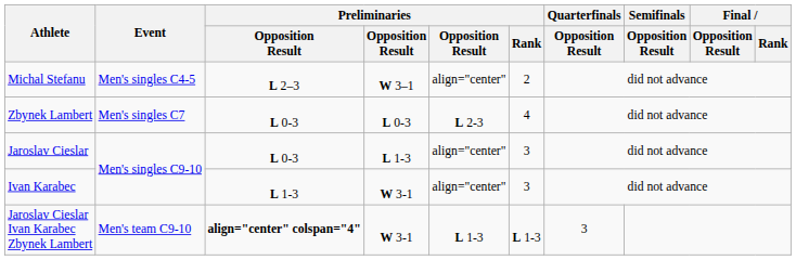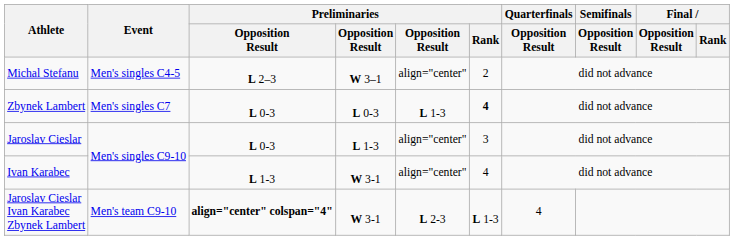Zbynek Lambert | column 5: L 2-3 -> L 1-3
Zbynek Lambert | Preliminaries / Rank: normal -> bold
Ivan Karabec | Preliminaries / Rank: 3 -> 4
Jaroslav Cieslar Ivan Karabec Zbynek Lambert | column 5: L 1-3 -> L 2-3
Jaroslav Cieslar Ivan Karabec Zbynek Lambert | Quarterfinals / Opposition Result: 3 -> 4
